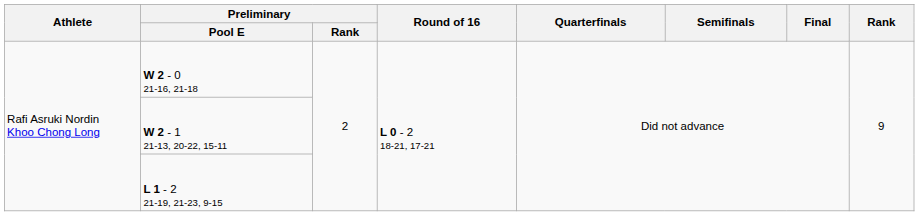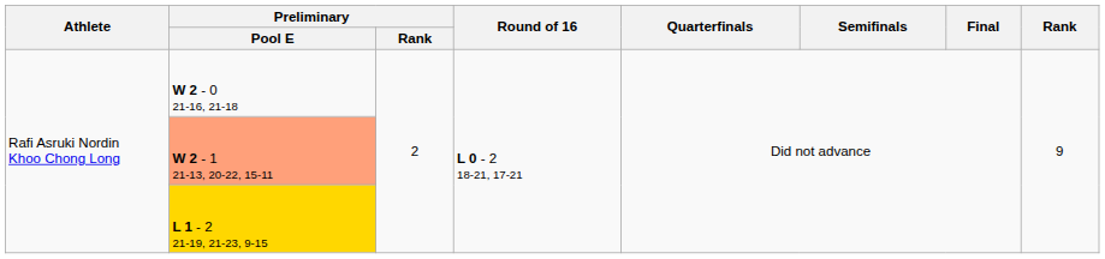W 2 - 1 21-13, 20-22, 15-11 | Preliminary / Pool E: no background -> lightsalmon background
L 1 - 2 21-19, 21-23, 9-15 | Preliminary / Pool E: no background -> gold background
